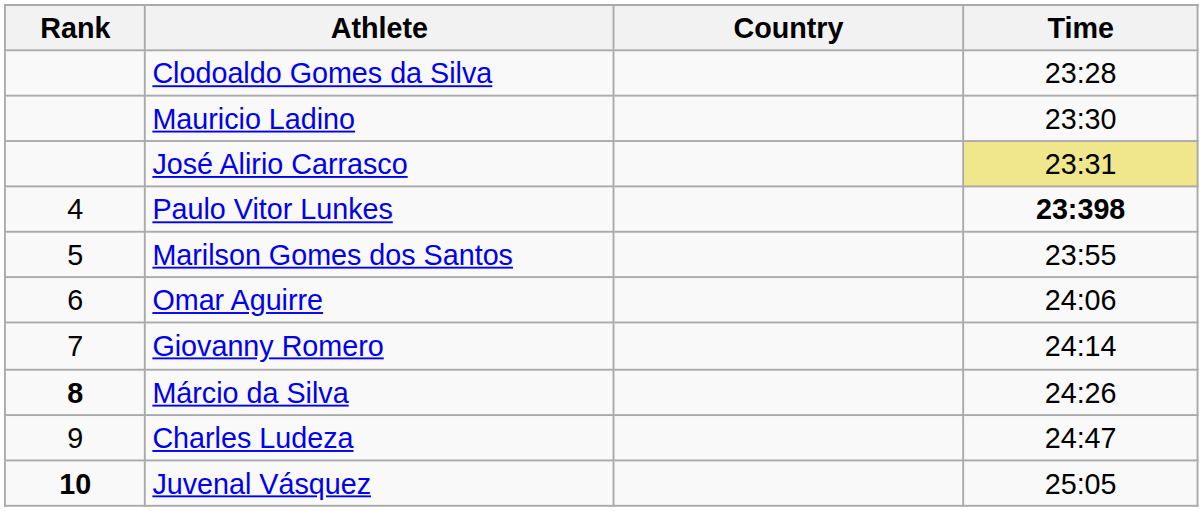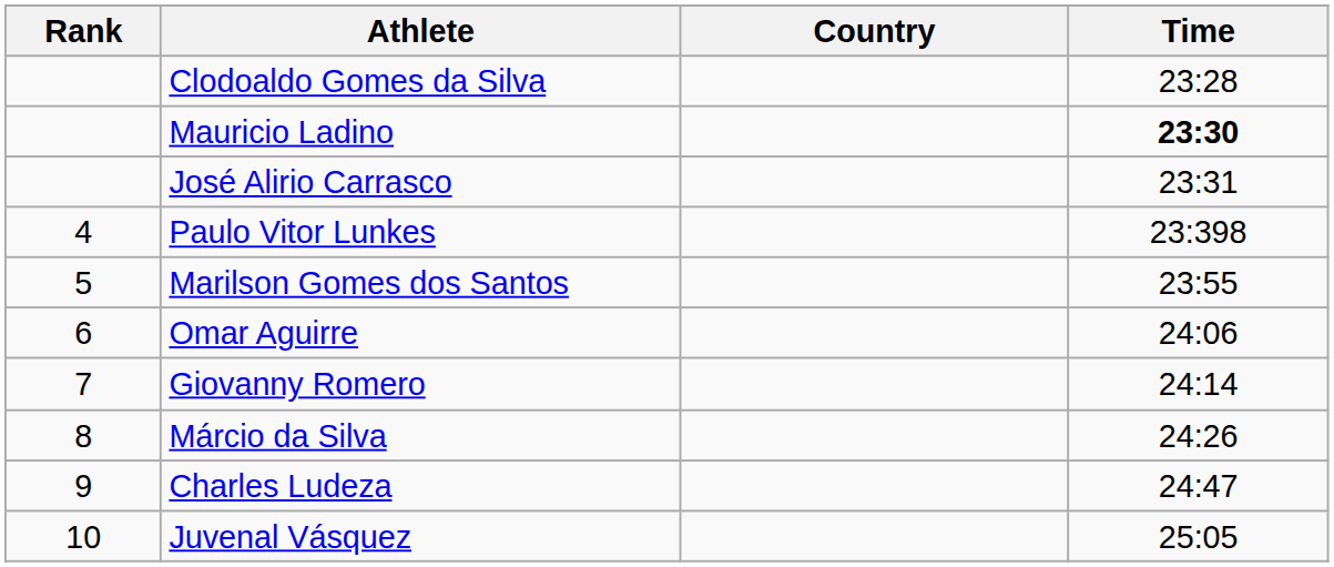Mauricio Ladino | Time: normal -> bold
José Alirio Carrasco | Time: khaki background -> no background
Paulo Vitor Lunkes | Time: bold -> normal
Márcio da Silva | Rank: bold -> normal
Juvenal Vásquez | Rank: bold -> normal
